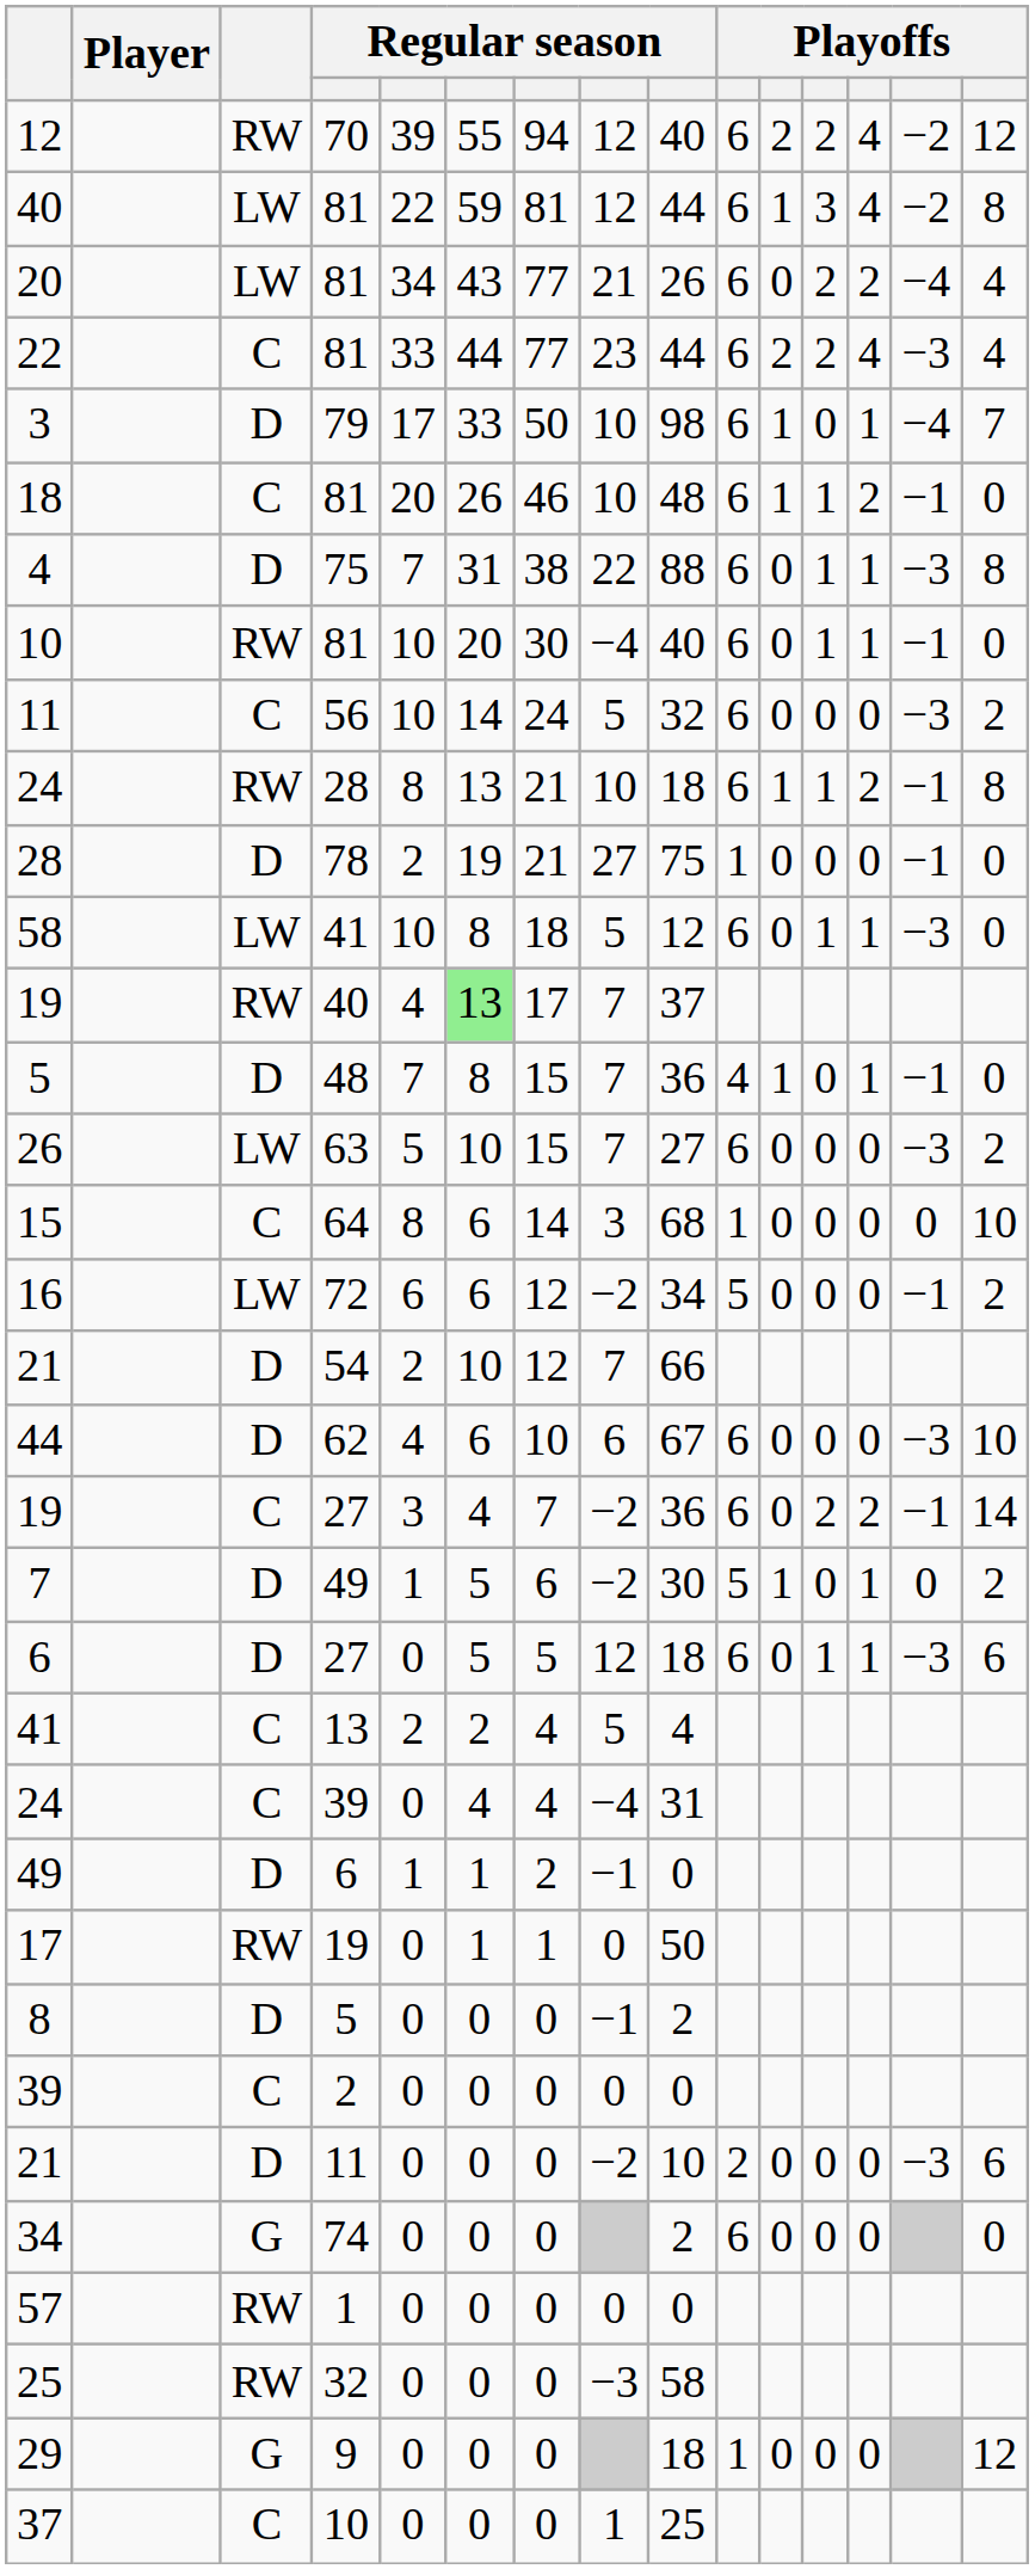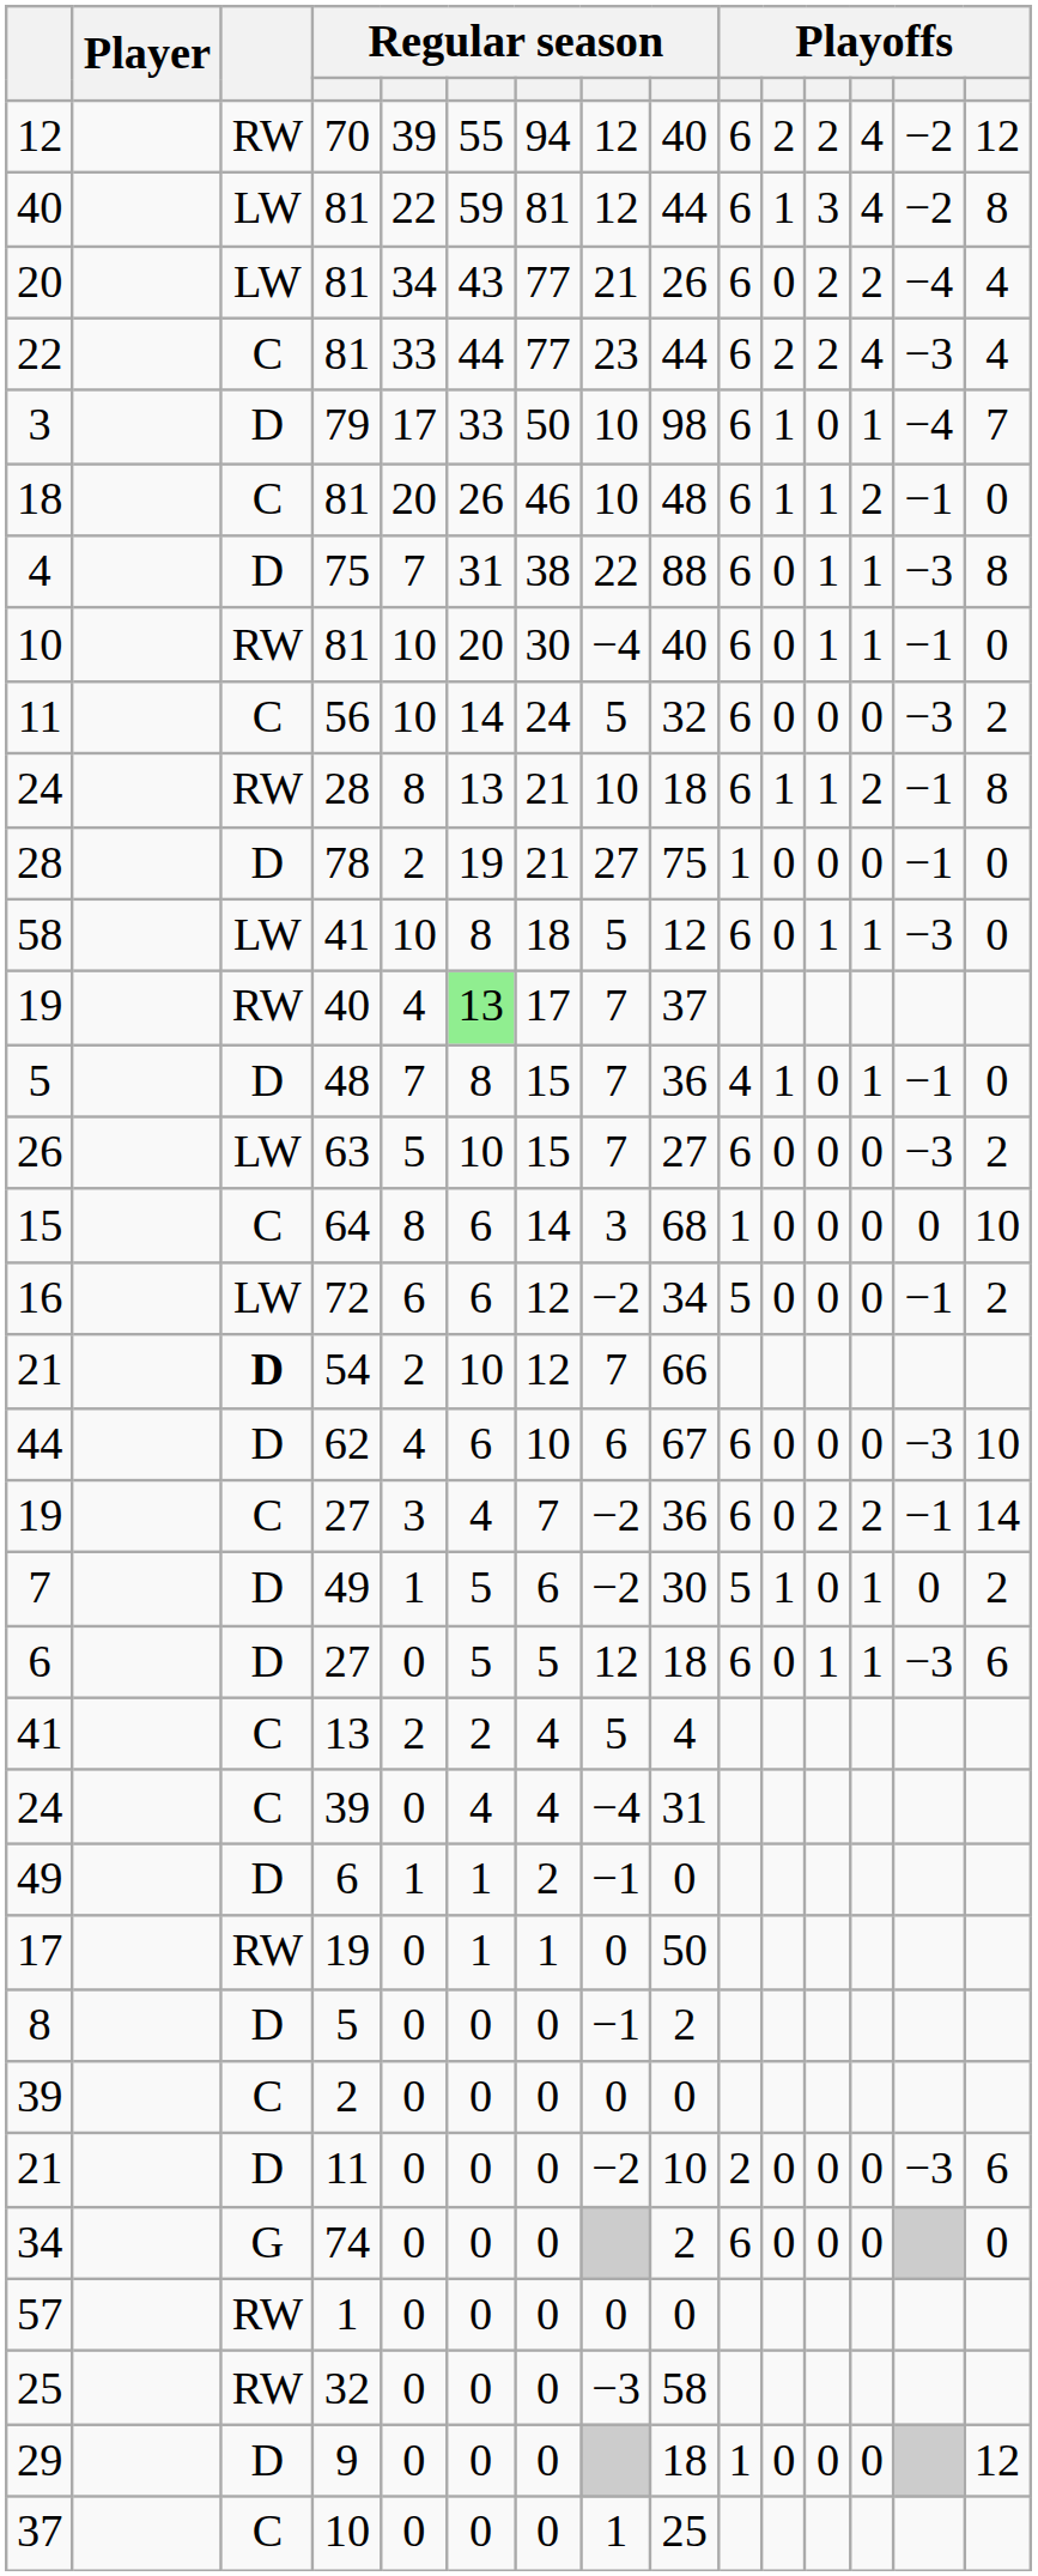21 / 54 | column 3: normal -> bold
29 | column 3: G -> D
